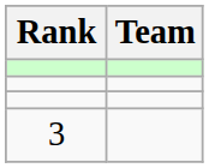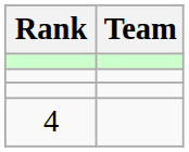row 5 | Rank: 3 -> 4
